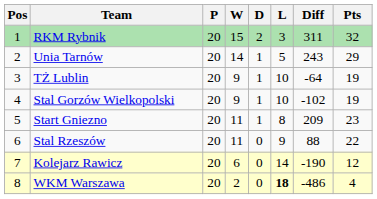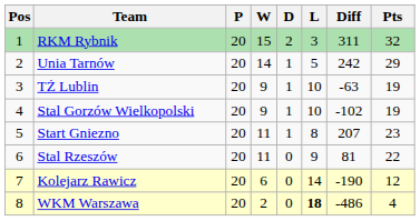Unia Tarnów | Diff: 243 -> 242
TŻ Lublin | Diff: -64 -> -63
Start Gniezno | Diff: 209 -> 207
Stal Rzeszów | Diff: 88 -> 81
